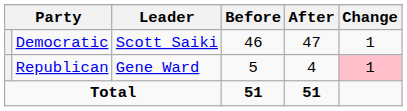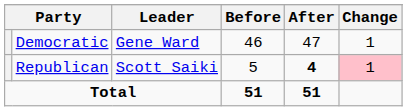Democratic | Leader: Scott Saiki -> Gene Ward
Republican | Leader: Gene Ward -> Scott Saiki
Republican | After: normal -> bold
